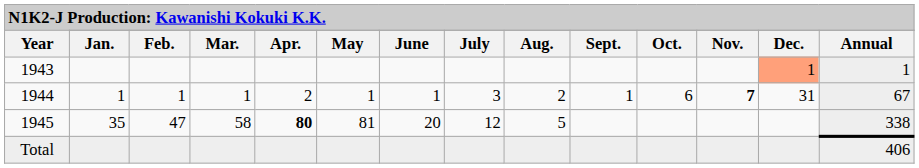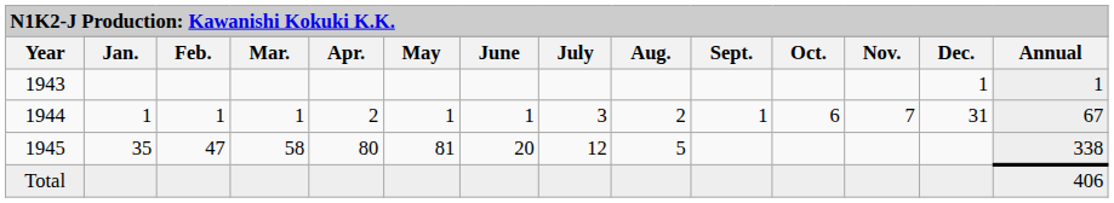1943 | Dec.: lightsalmon background -> no background
1944 | Nov.: bold -> normal
1945 | Apr.: bold -> normal
